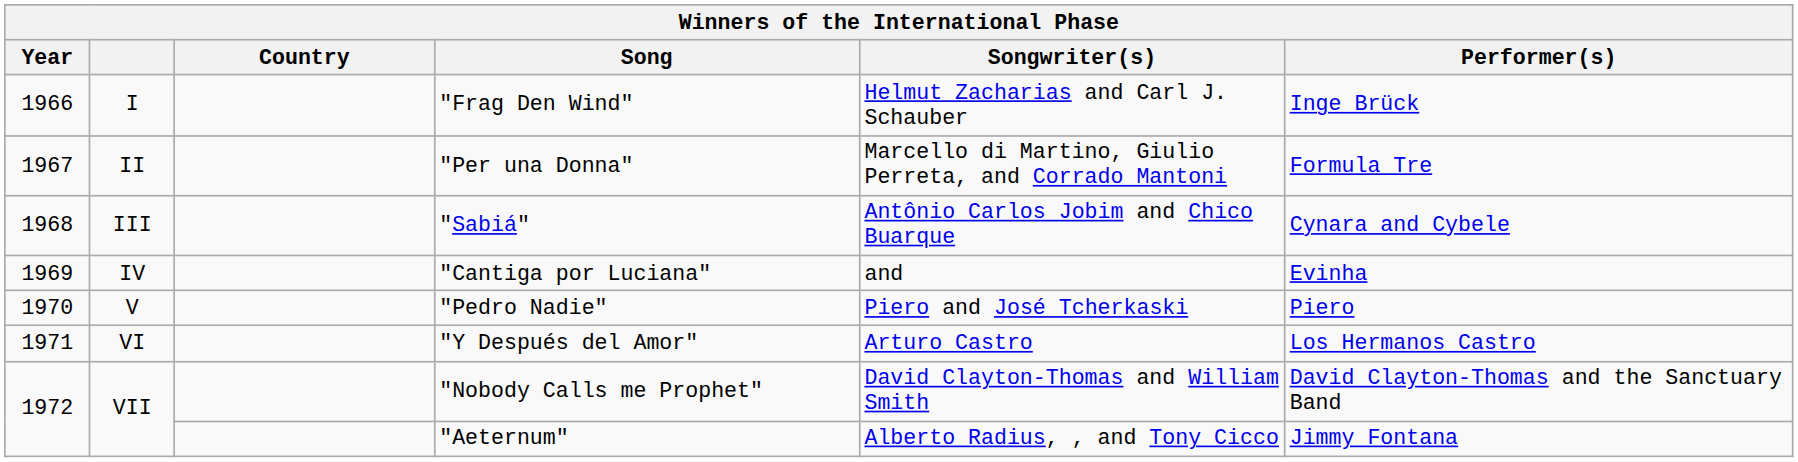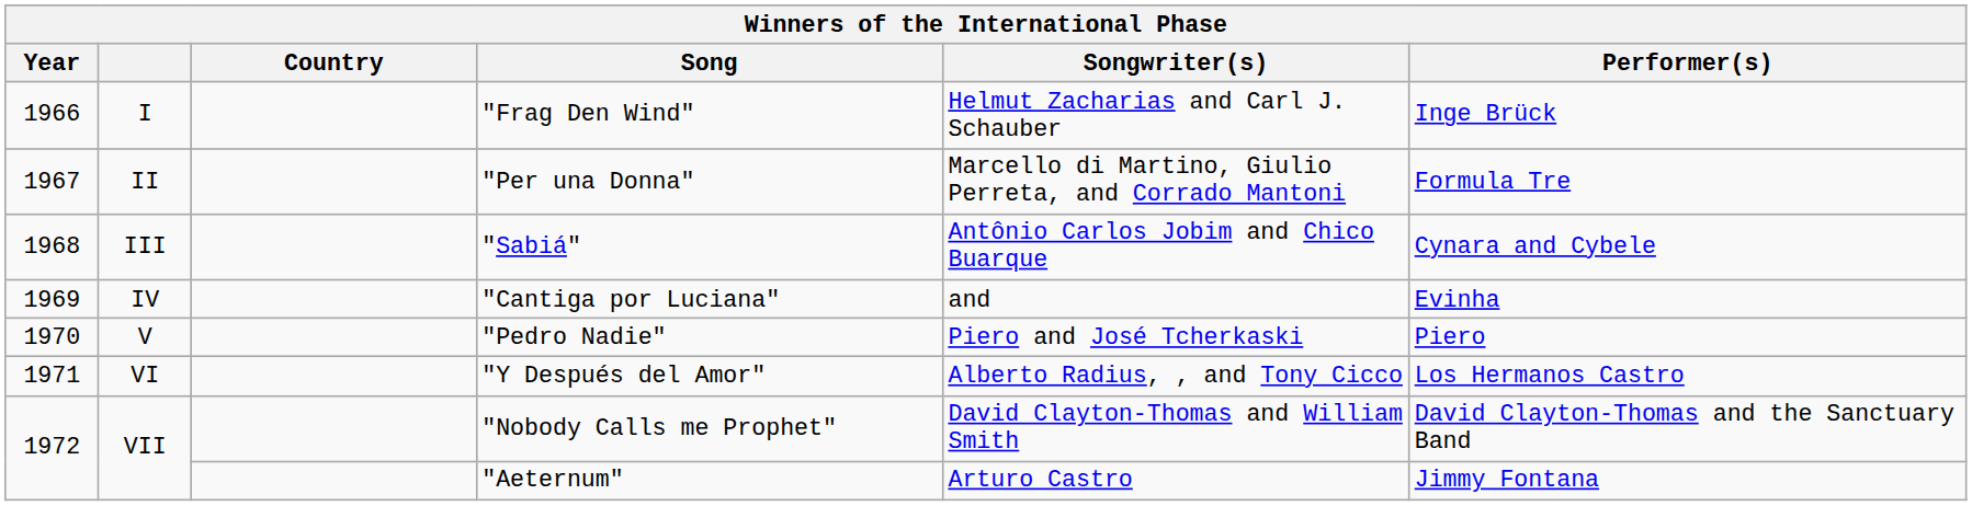"Y Después del Amor" | Songwriter(s): Arturo Castro -> Alberto Radius, , and Tony Cicco
"Aeternum" | Songwriter(s): Alberto Radius, , and Tony Cicco -> Arturo Castro
